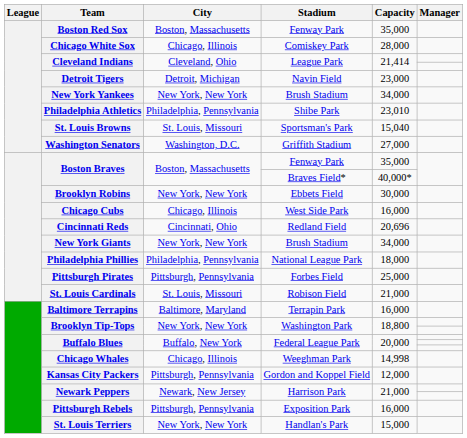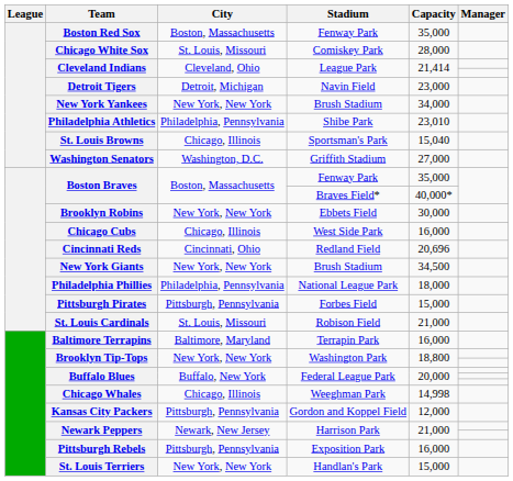Chicago White Sox | City: Chicago, Illinois -> St. Louis, Missouri
St. Louis Browns | City: St. Louis, Missouri -> Chicago, Illinois
New York Giants | Capacity: 34,000 -> 34,500
Pittsburgh Pirates | Capacity: 25,000 -> 15,000
